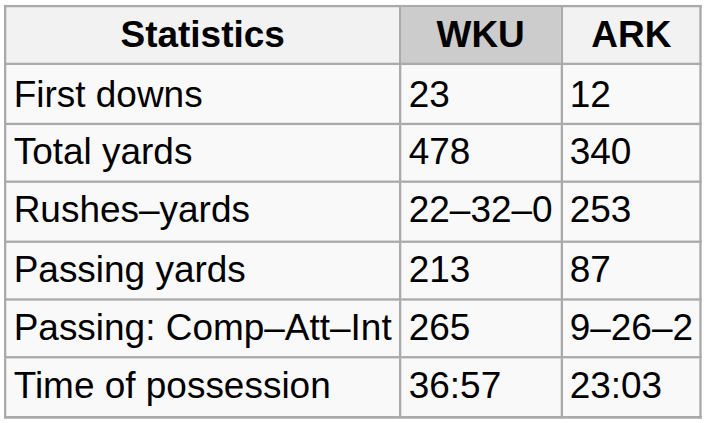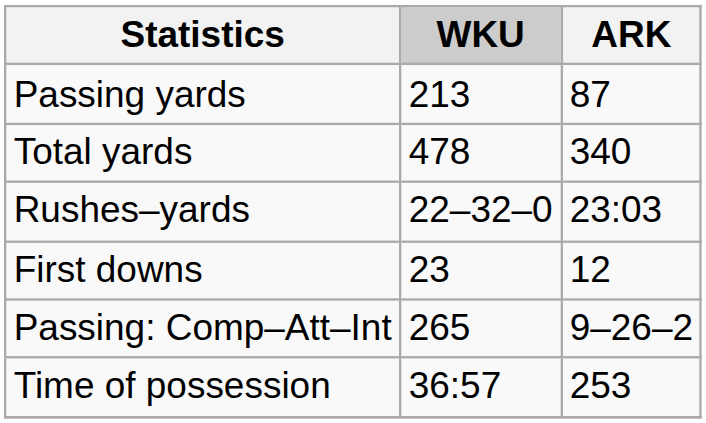rows swapped: First downs <-> Passing yards
Rushes–yards | ARK: 253 -> 23:03
Time of possession | ARK: 23:03 -> 253
